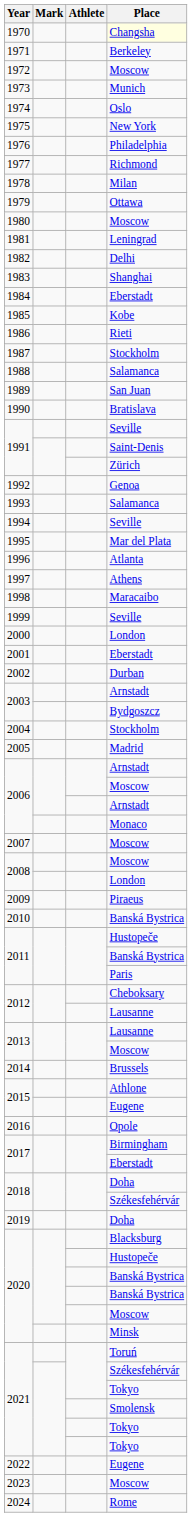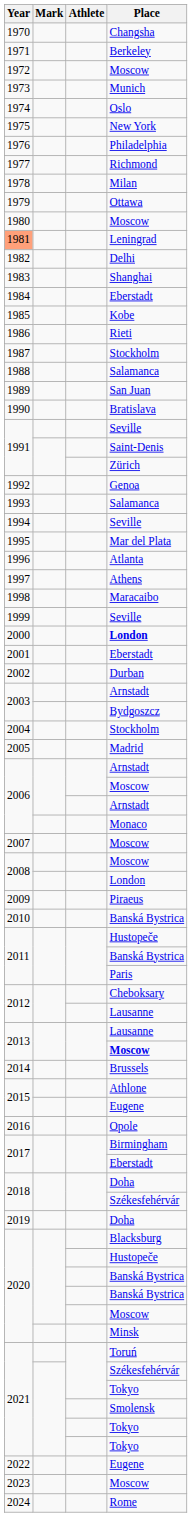1970 | Place: lightyellow background -> no background
1981 | Year: no background -> lightsalmon background
2000 | Place: normal -> bold
2013 / Moscow | Place: normal -> bold
